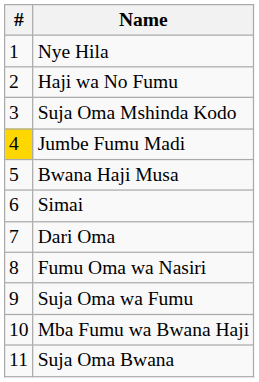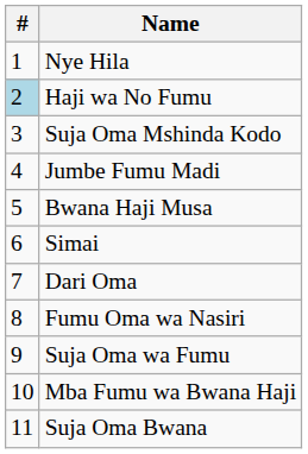Haji wa No Fumu | #: no background -> lightblue background
Jumbe Fumu Madi | #: gold background -> no background
